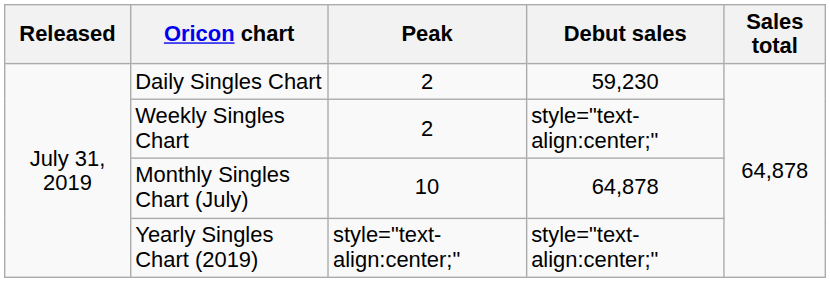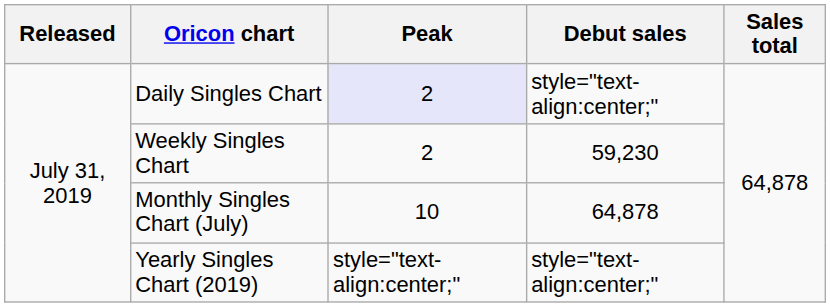Daily Singles Chart | Peak: no background -> lavender background
Daily Singles Chart | Debut sales: 59,230 -> style="text-align:center;"
Weekly Singles Chart | Debut sales: style="text-align:center;" -> 59,230
